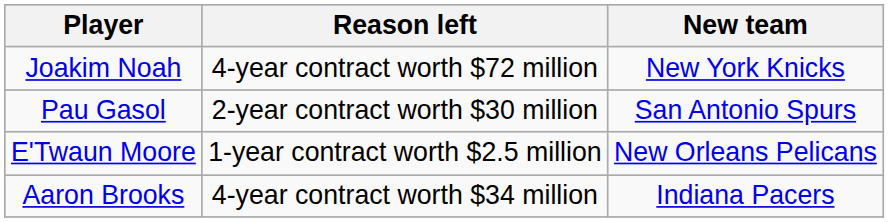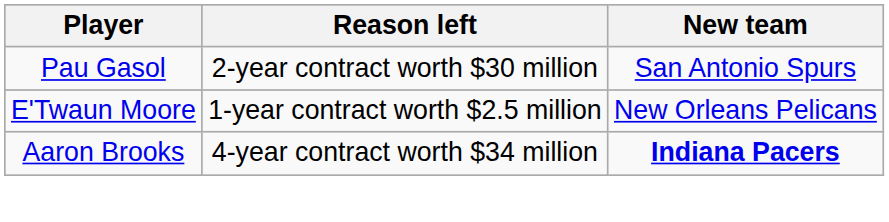- row: Joakim Noah | 4-year contract worth $72 million | New York Knicks
Aaron Brooks | New team: normal -> bold
